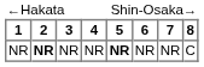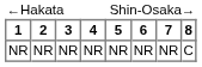row 3 | column 2: bold -> normal
row 3 | column 5: bold -> normal
